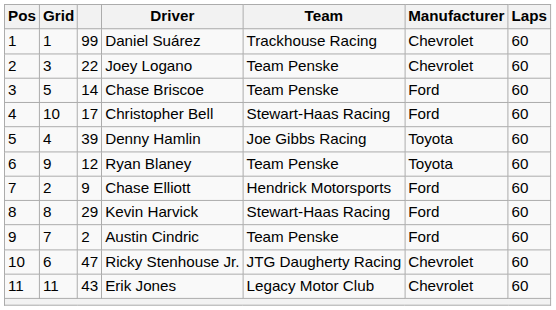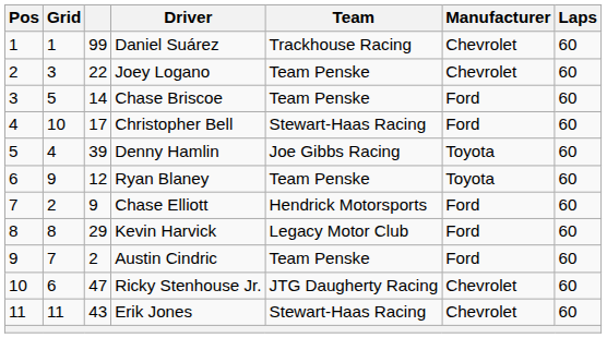Kevin Harvick | Team: Stewart-Haas Racing -> Legacy Motor Club
Erik Jones | Team: Legacy Motor Club -> Stewart-Haas Racing
